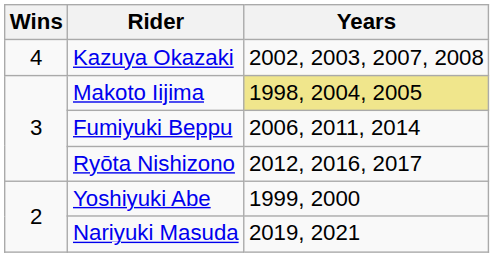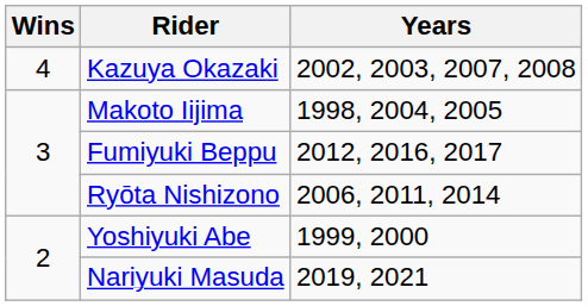Makoto Iijima | Years: khaki background -> no background
Fumiyuki Beppu | Years: 2006, 2011, 2014 -> 2012, 2016, 2017
Ryōta Nishizono | Years: 2012, 2016, 2017 -> 2006, 2011, 2014
